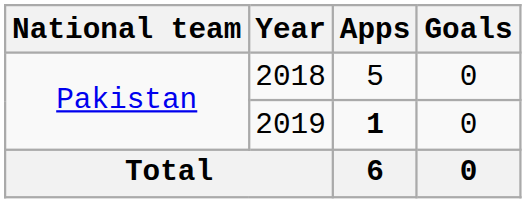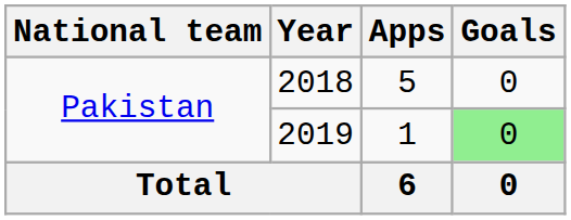2019 | Apps: bold -> normal
2019 | Goals: no background -> lightgreen background
